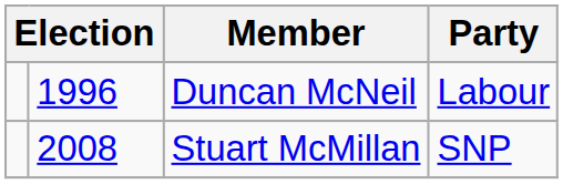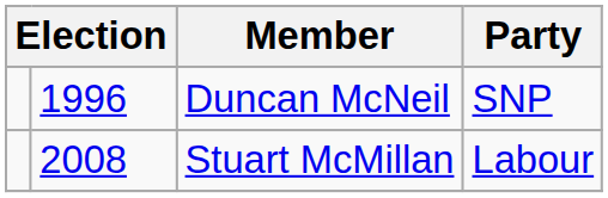Duncan McNeil | Party: Labour -> SNP
Stuart McMillan | Party: SNP -> Labour
